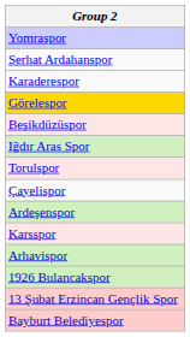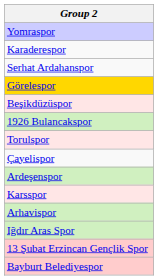row 3 | column 1: Serhat Ardahanspor -> Karaderespor
row 4 | column 1: Karaderespor -> Serhat Ardahanspor
row 7 | column 1: Iğdır Aras Spor -> 1926 Bulancakspor
row 13 | column 1: 1926 Bulancakspor -> Iğdır Aras Spor
